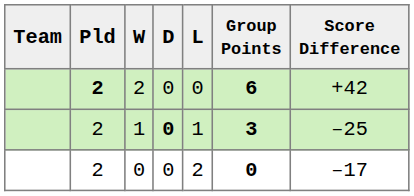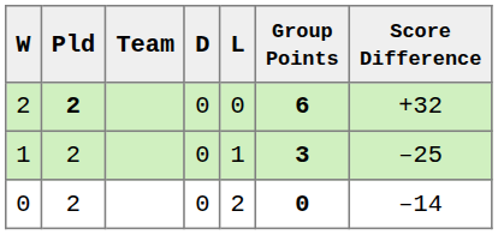columns swapped: Team <-> W
row 2 | Score Difference: +42 -> +32
row 3 | D: bold -> normal
row 4 | Score Difference: –17 -> –14
